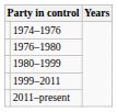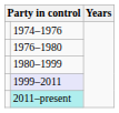1999–2011 | column 2: no background -> lavender background
2011–present | column 2: no background -> paleturquoise background
